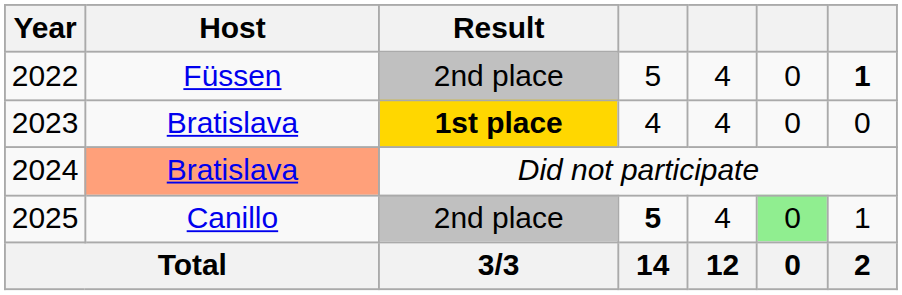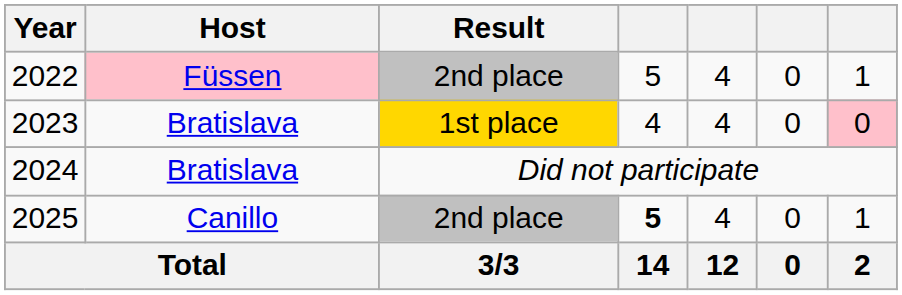2022 | Host: no background -> pink background
2022 | column 7: bold -> normal
2023 | Result: bold -> normal
2023 | column 7: no background -> pink background
2024 | Host: lightsalmon background -> no background
2025 | column 6: lightgreen background -> no background
